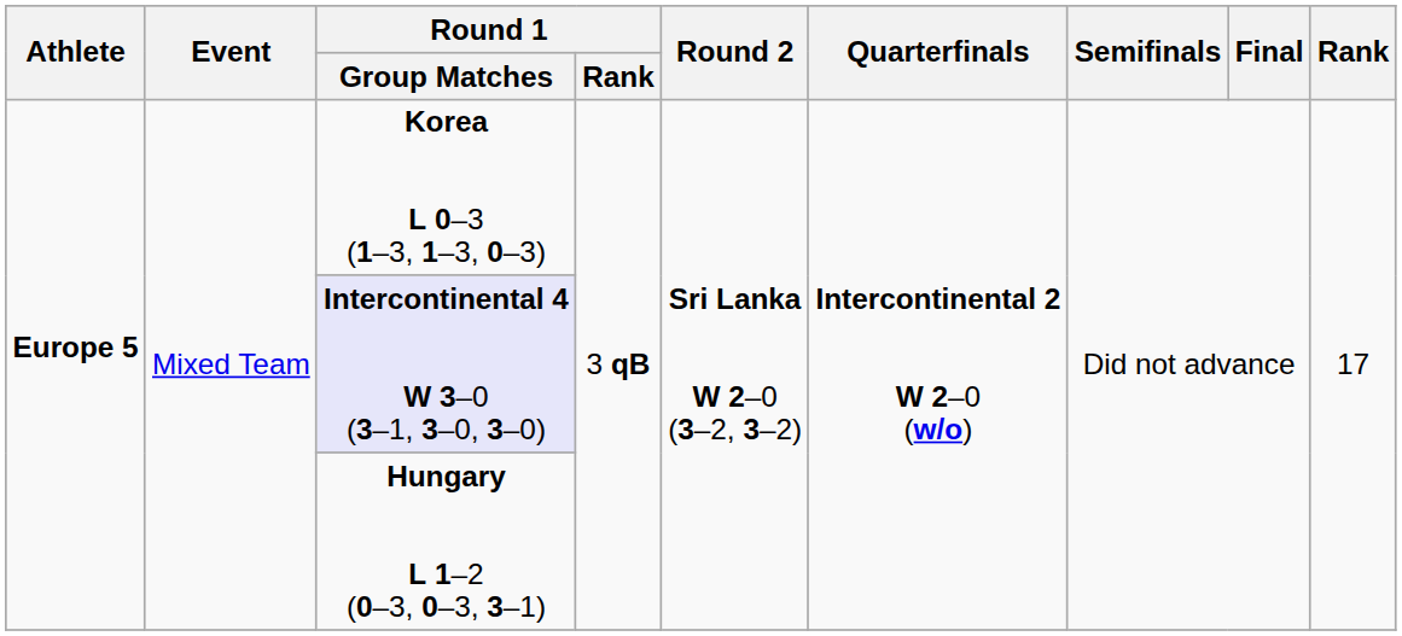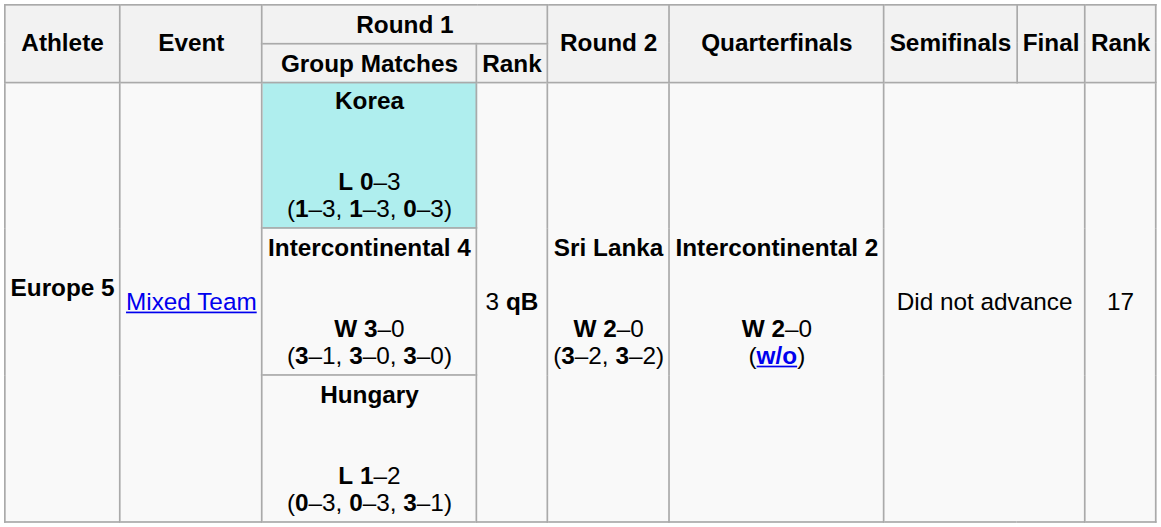Korea L 0–3 (1–3, 1–3, 0–3) | Round 1 / Group Matches: no background -> paleturquoise background
Intercontinental 4 W 3–0 (3–1, 3–0, 3–0) | Round 1 / Group Matches: lavender background -> no background
